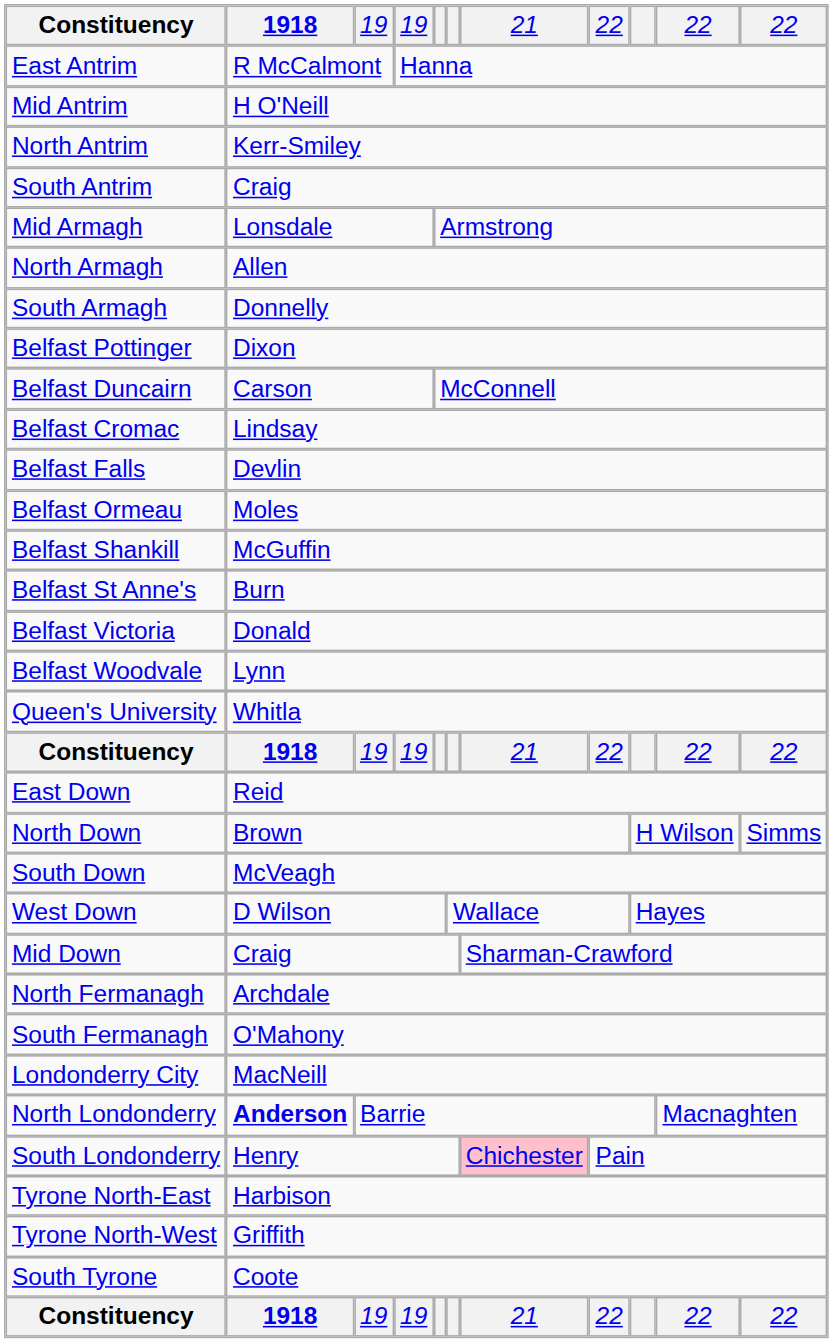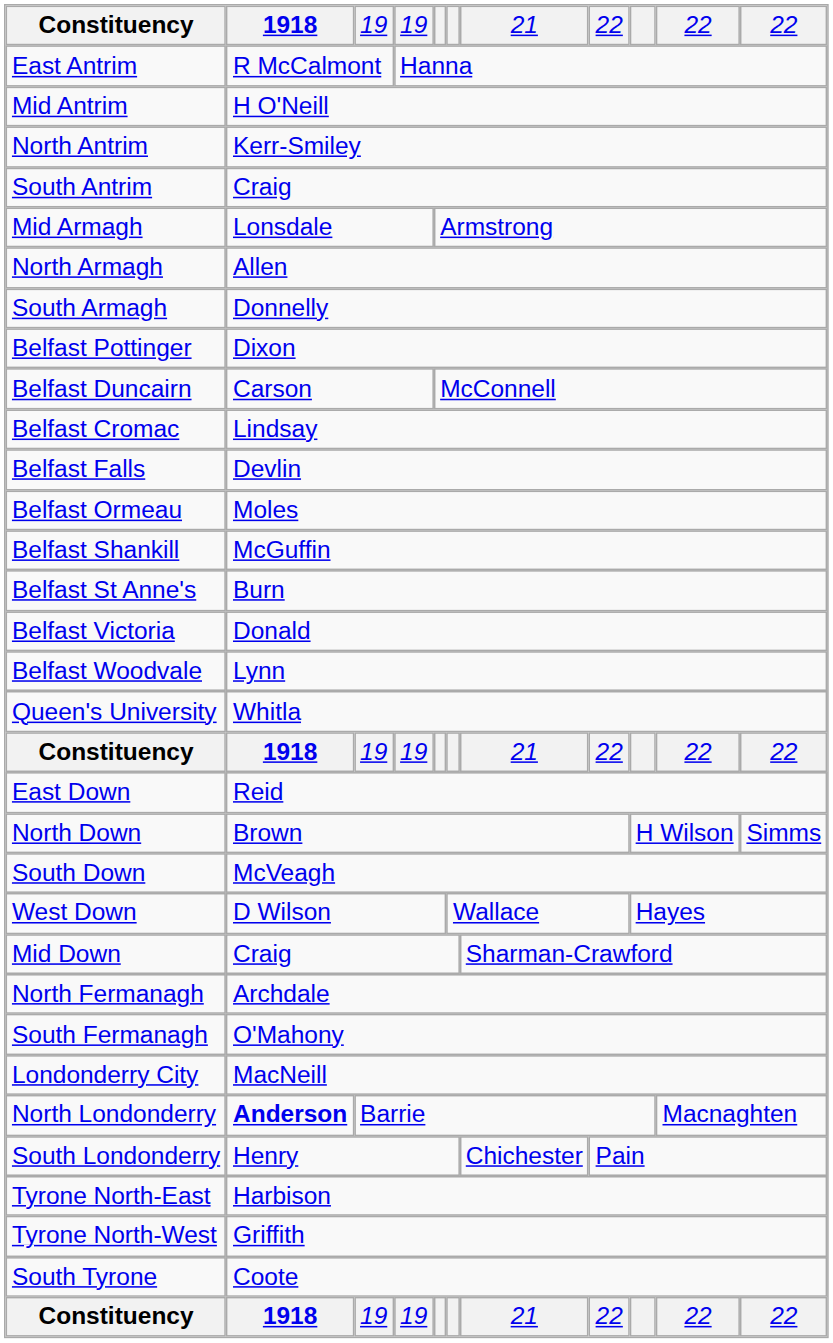South Londonderry | 21: pink background -> no background
